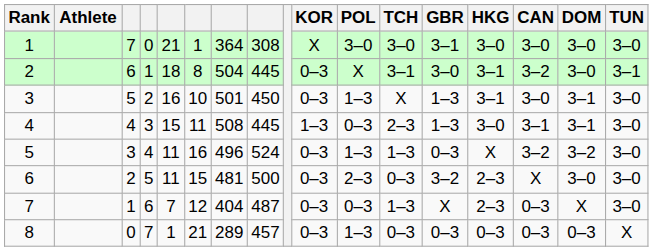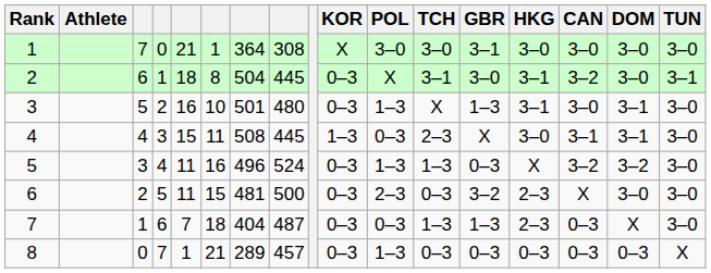row 4 | column 8: 450 -> 480
row 5 | GBR: 1–3 -> X
row 8 | column 6: 12 -> 18
row 8 | GBR: X -> 1–3
